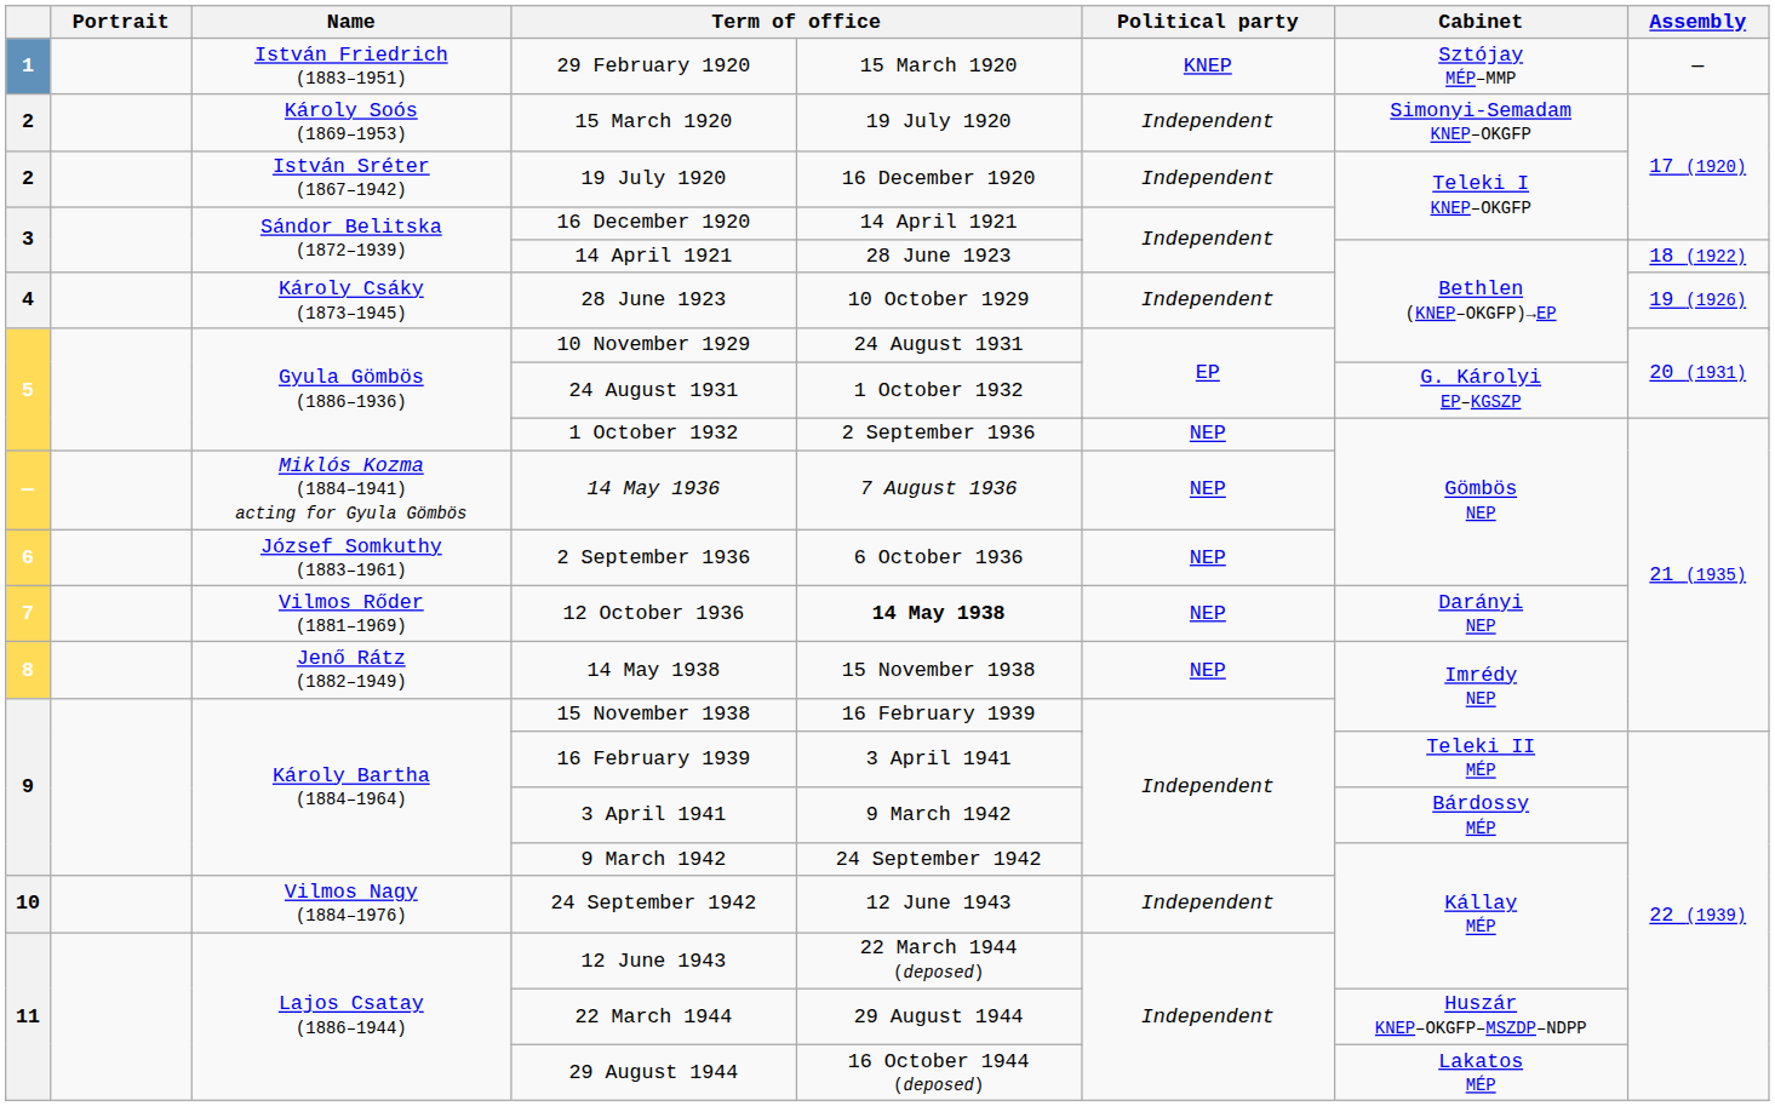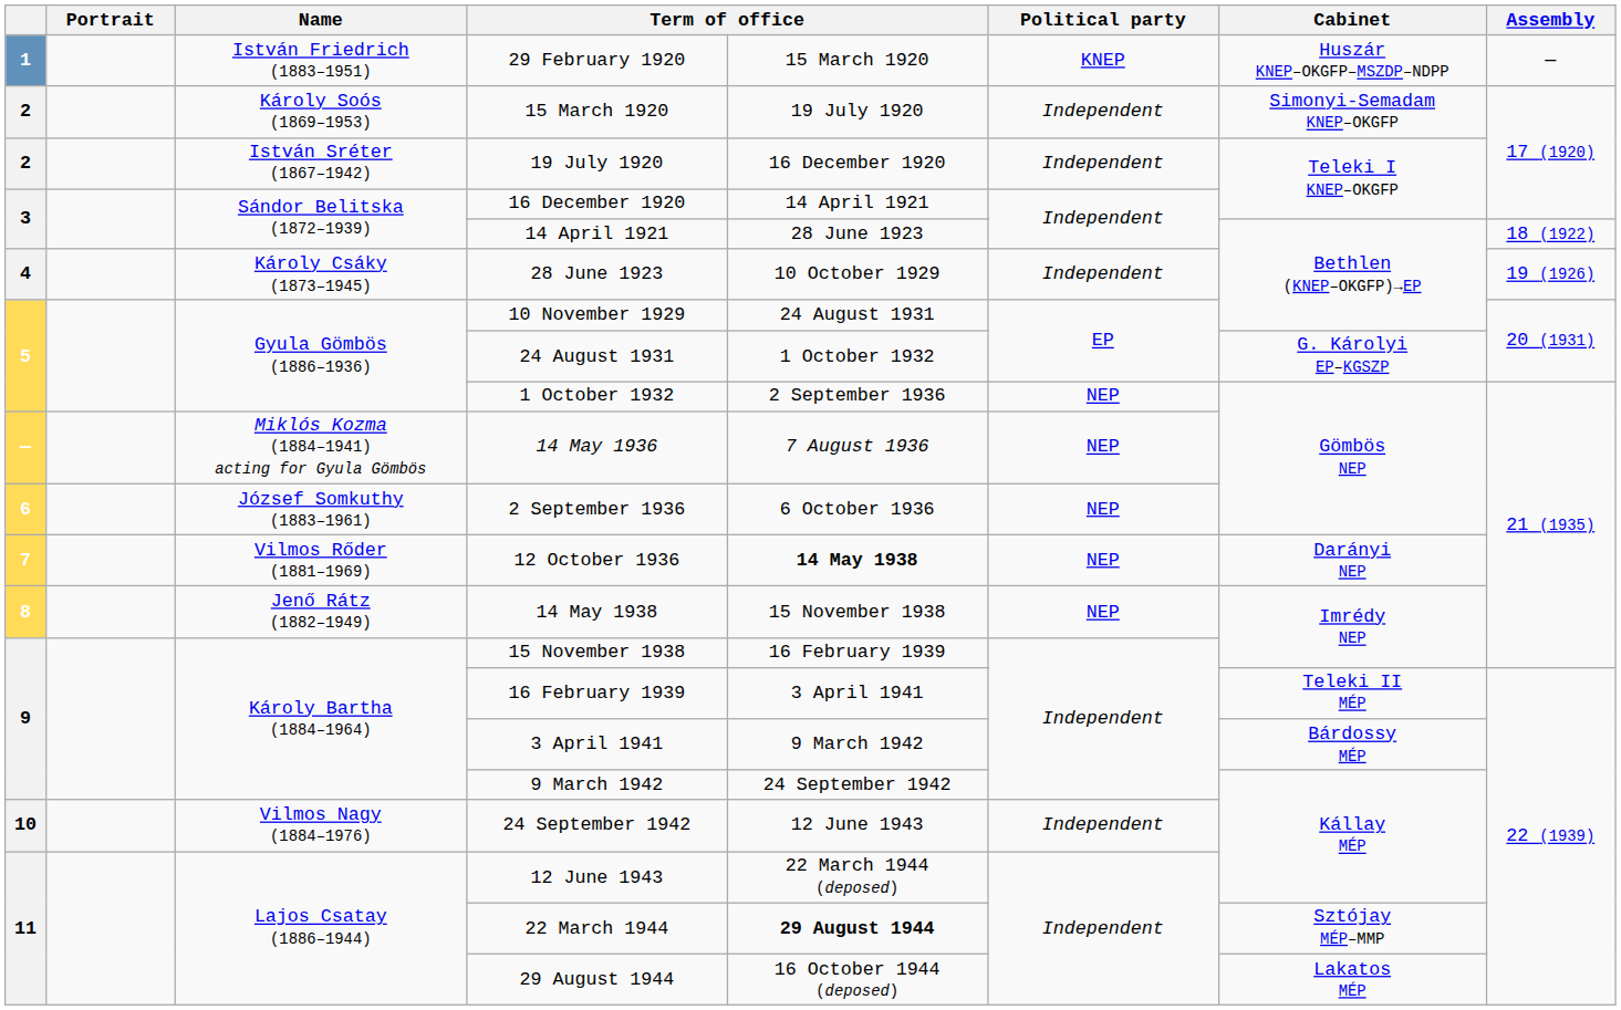29 February 1920 | Cabinet: Sztójay MÉP–MMP -> Huszár KNEP–OKGFP–MSZDP–NDPP
22 March 1944 | column 5: normal -> bold
22 March 1944 | Cabinet: Huszár KNEP–OKGFP–MSZDP–NDPP -> Sztójay MÉP–MMP
